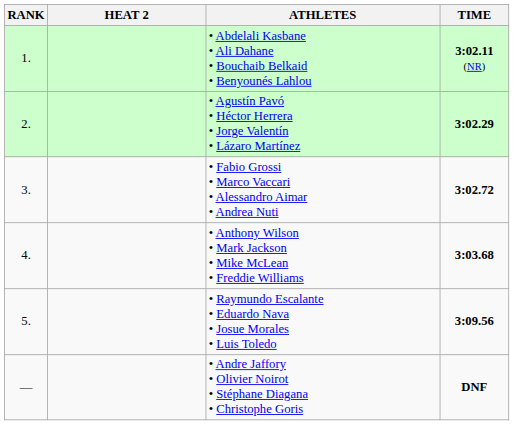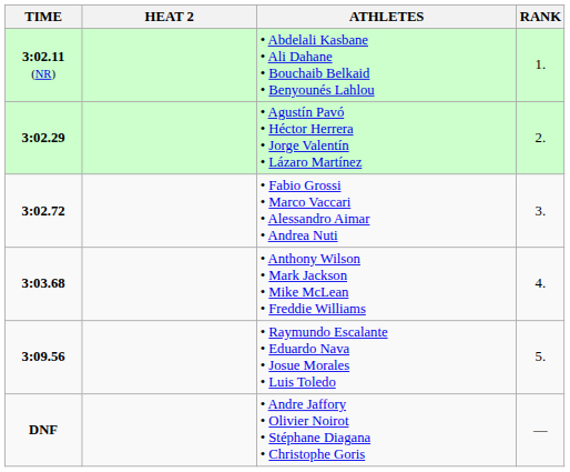columns swapped: RANK <-> TIME
